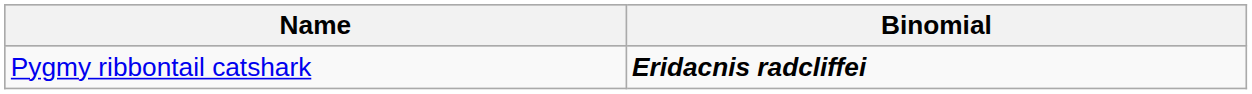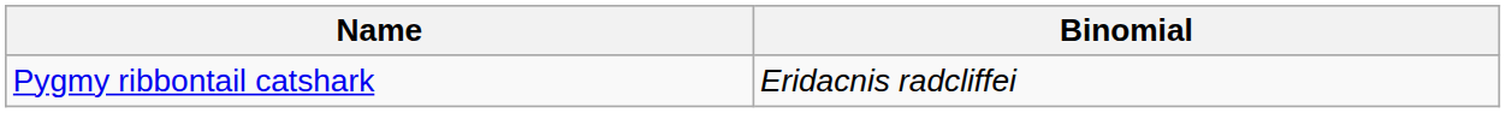Pygmy ribbontail catshark | Binomial: bold -> normal
